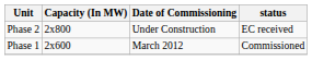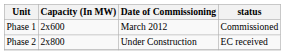rows swapped: Phase 1 <-> Phase 2
